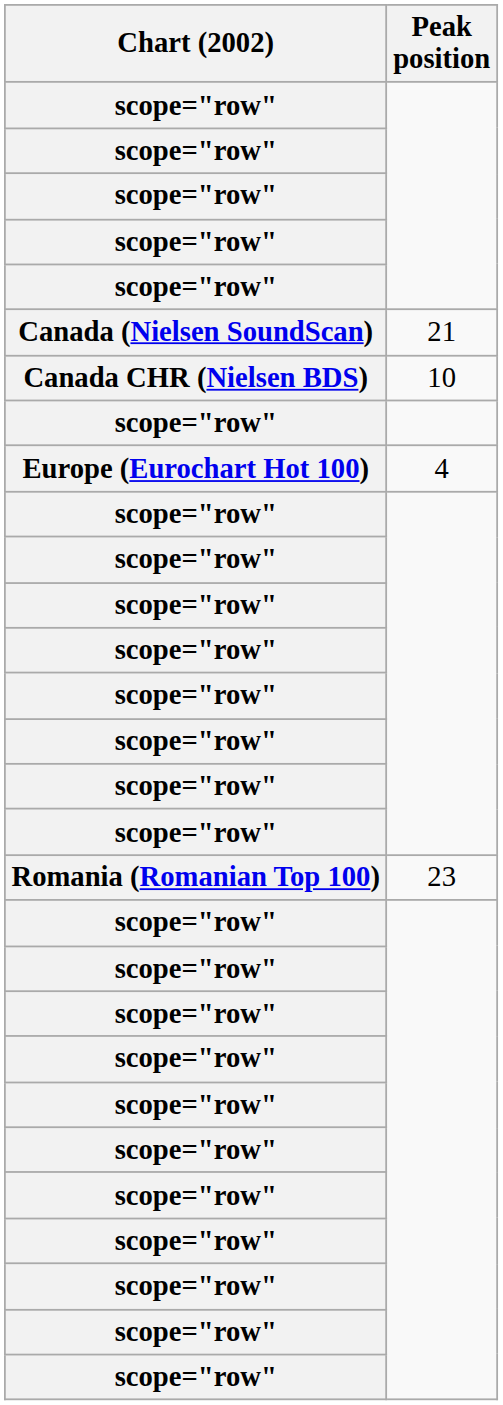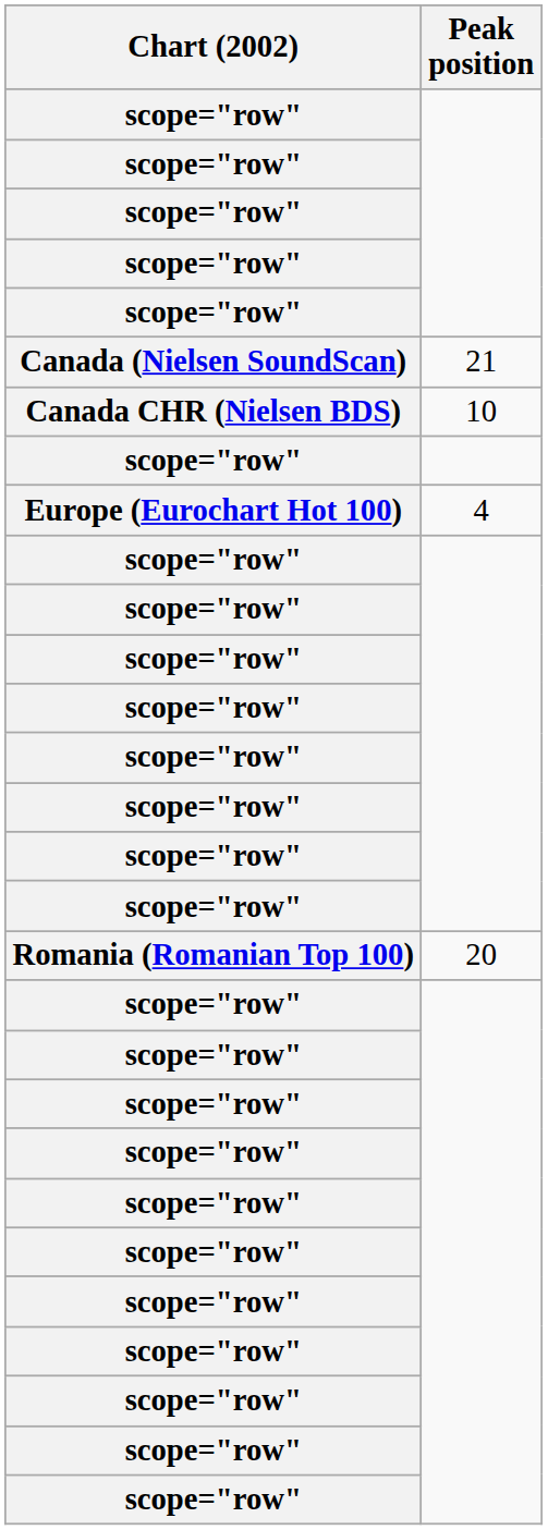Romania (Romanian Top 100) | Peak position: 23 -> 20
